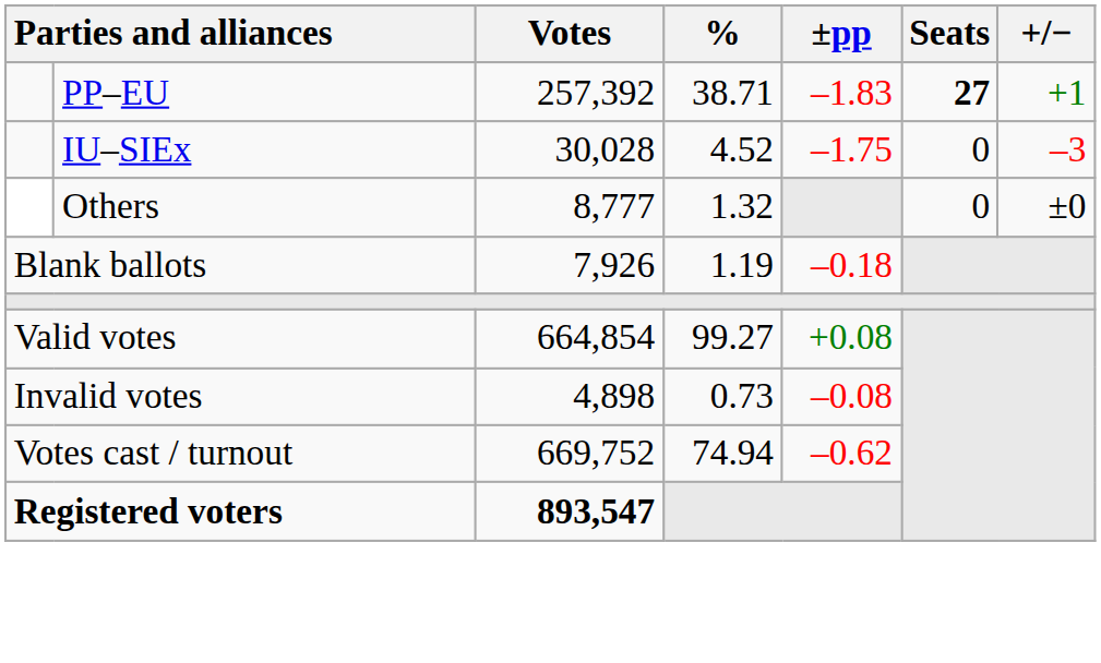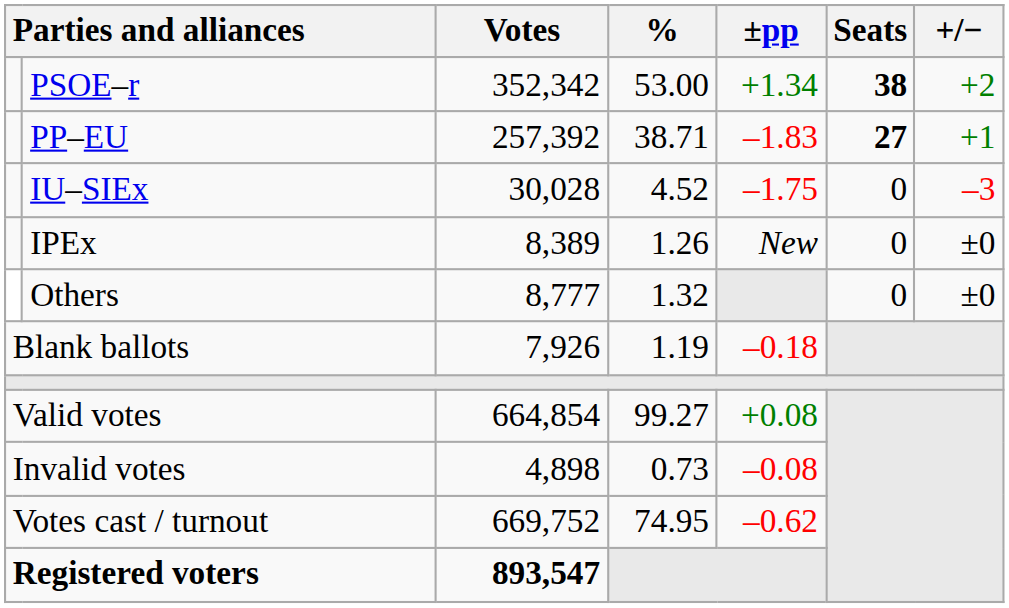+ row: PSOE–r | 352,342 | 53.00 | +1.34 | 38 | +2
+ row: IPEx | 8,389 | 1.26 | New | 0 | ±0
Votes cast / turnout | %: 74.94 -> 74.95
